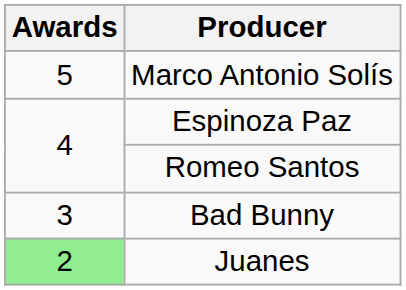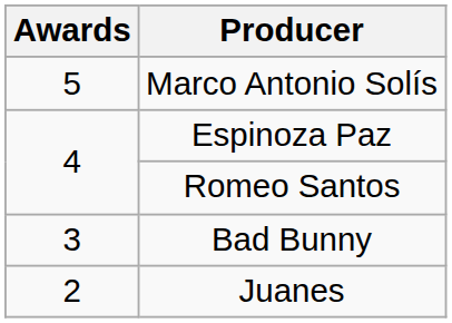Juanes | Awards: lightgreen background -> no background
